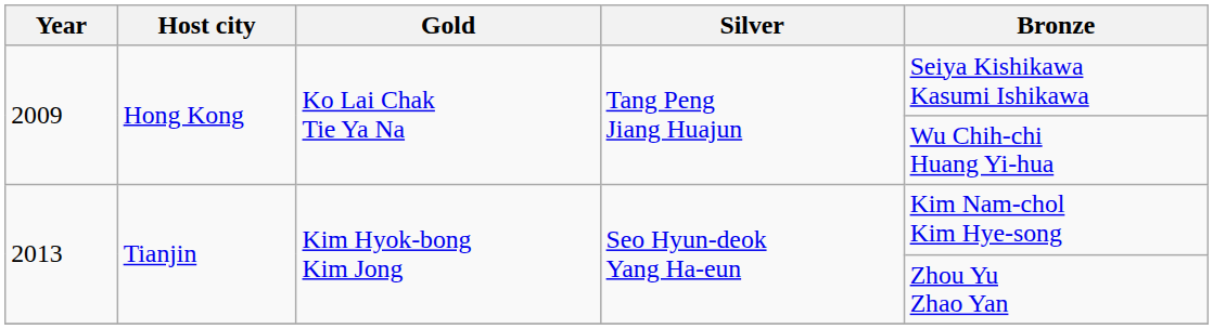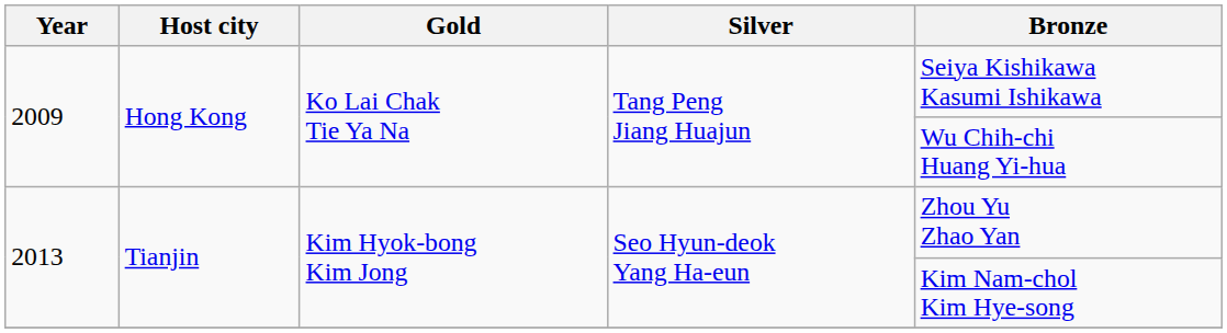row 4 | Bronze: Kim Nam-chol Kim Hye-song -> Zhou Yu Zhao Yan
row 5 | Bronze: Zhou Yu Zhao Yan -> Kim Nam-chol Kim Hye-song
